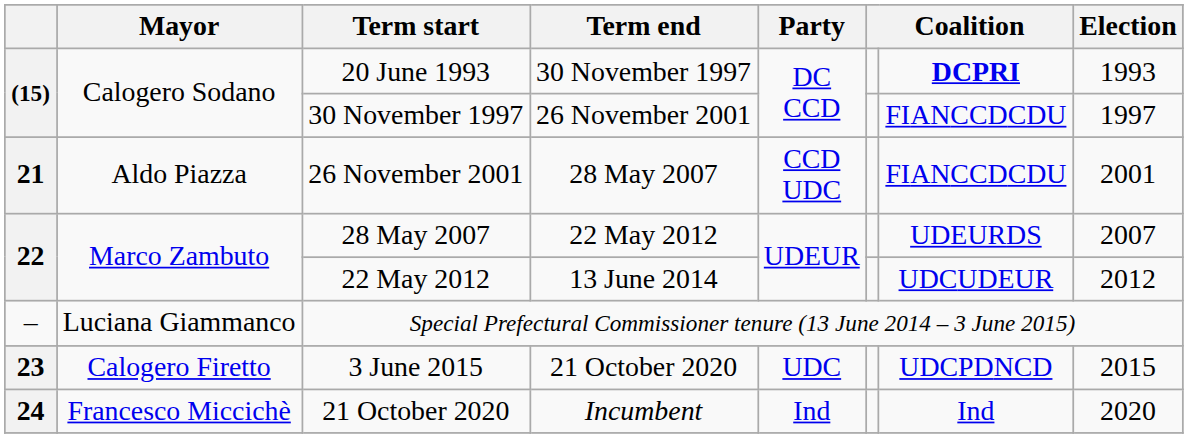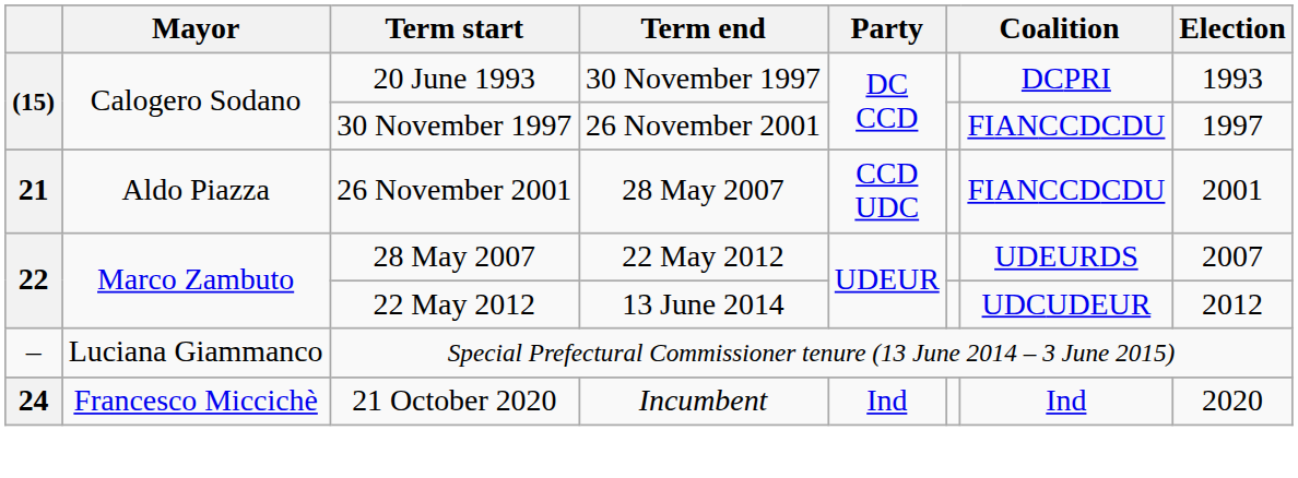20 June 1993 | column 7: bold -> normal
- row: 23 | Calogero Firetto | 3 June 2015 | 21 October 2020 | UDC | UDCPDNCD | 2015
